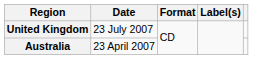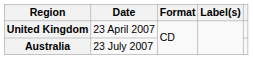United Kingdom | Date: 23 July 2007 -> 23 April 2007
Australia | Date: 23 April 2007 -> 23 July 2007
